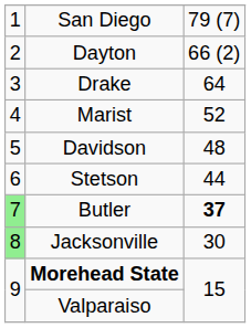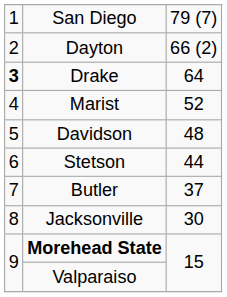Drake | column 1: normal -> bold
Butler | column 1: lightgreen background -> no background
Butler | column 3: bold -> normal
Jacksonville | column 1: lightgreen background -> no background
